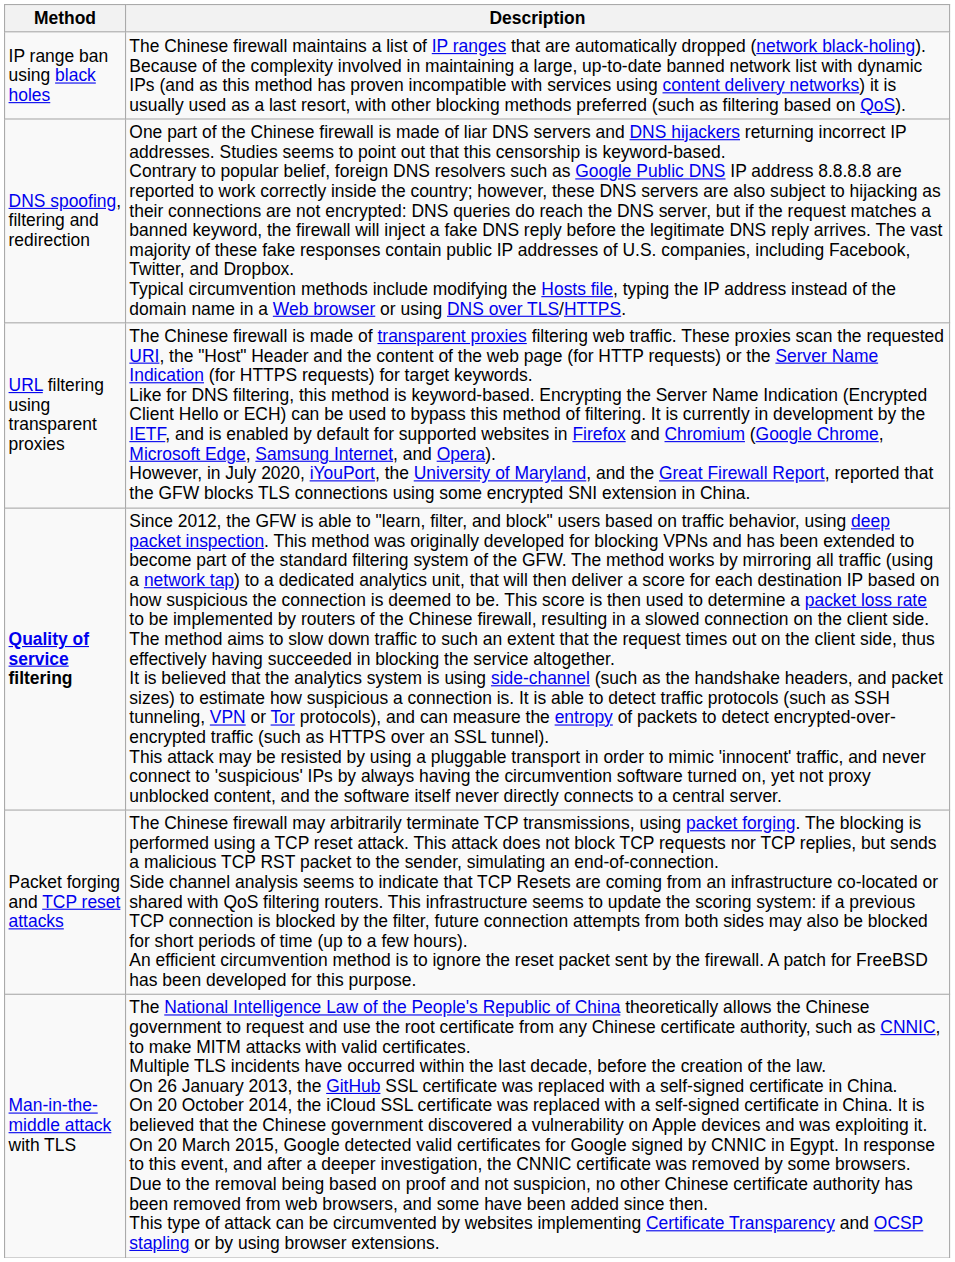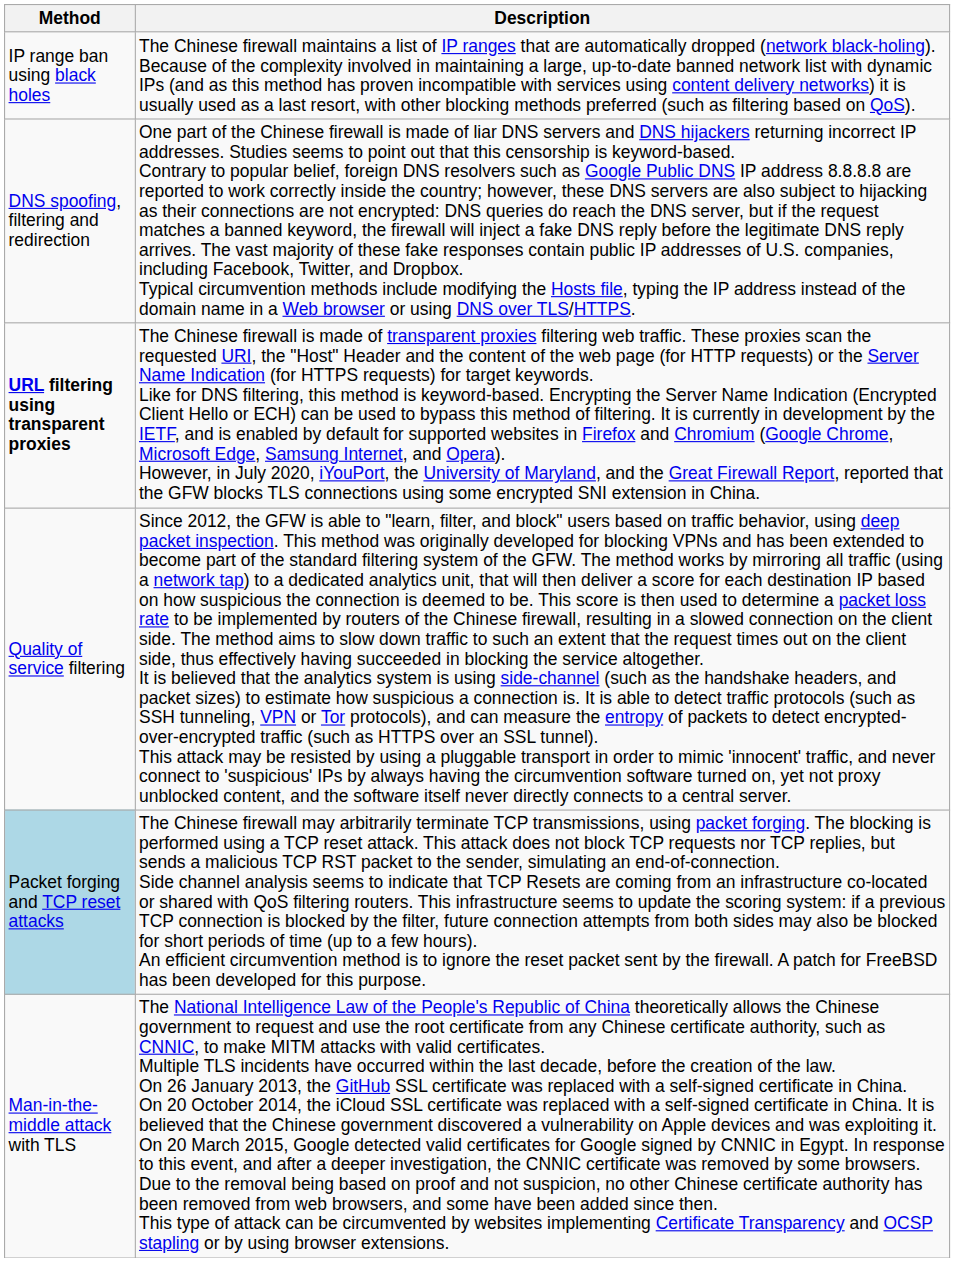URL filtering using transparent proxies | Method: normal -> bold
Quality of service filtering | Method: bold -> normal
Packet forging and TCP reset attacks | Method: no background -> lightblue background
